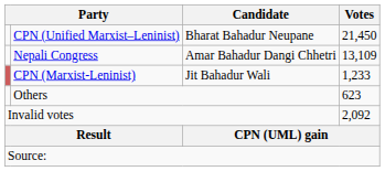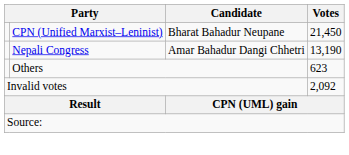Nepali Congress | Votes: 13,109 -> 13,190
- row: CPN (Marxist-Leninist) | Jit Bahadur Wali | 1,233
